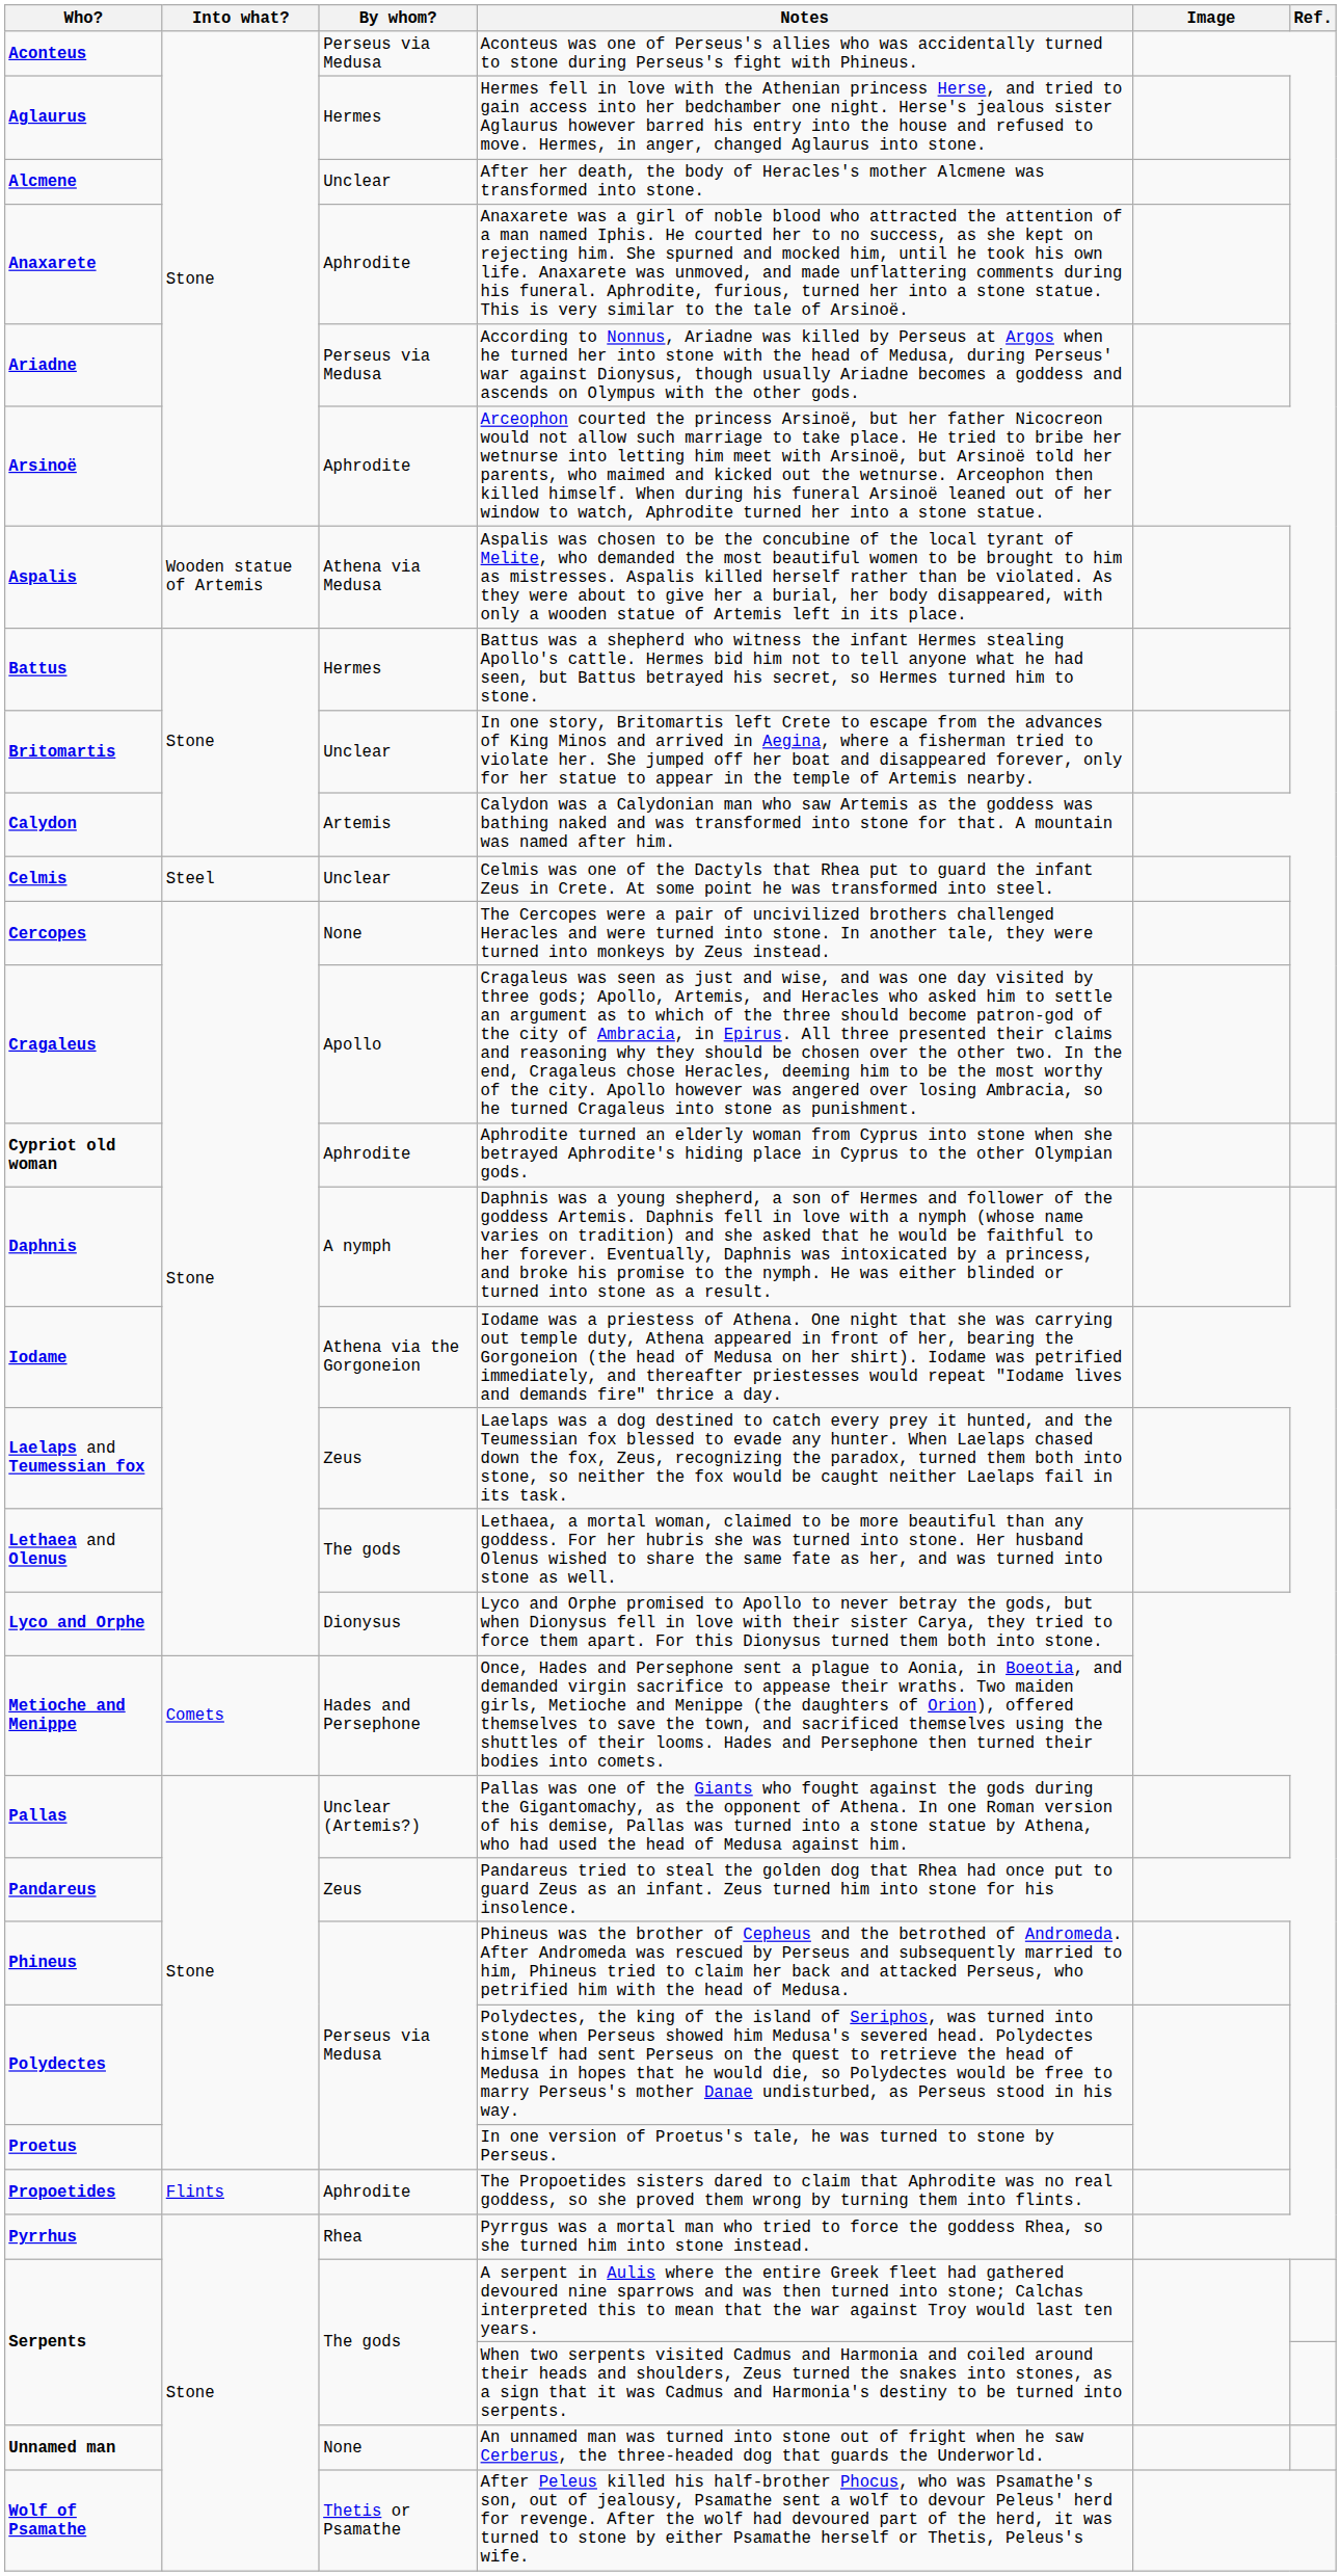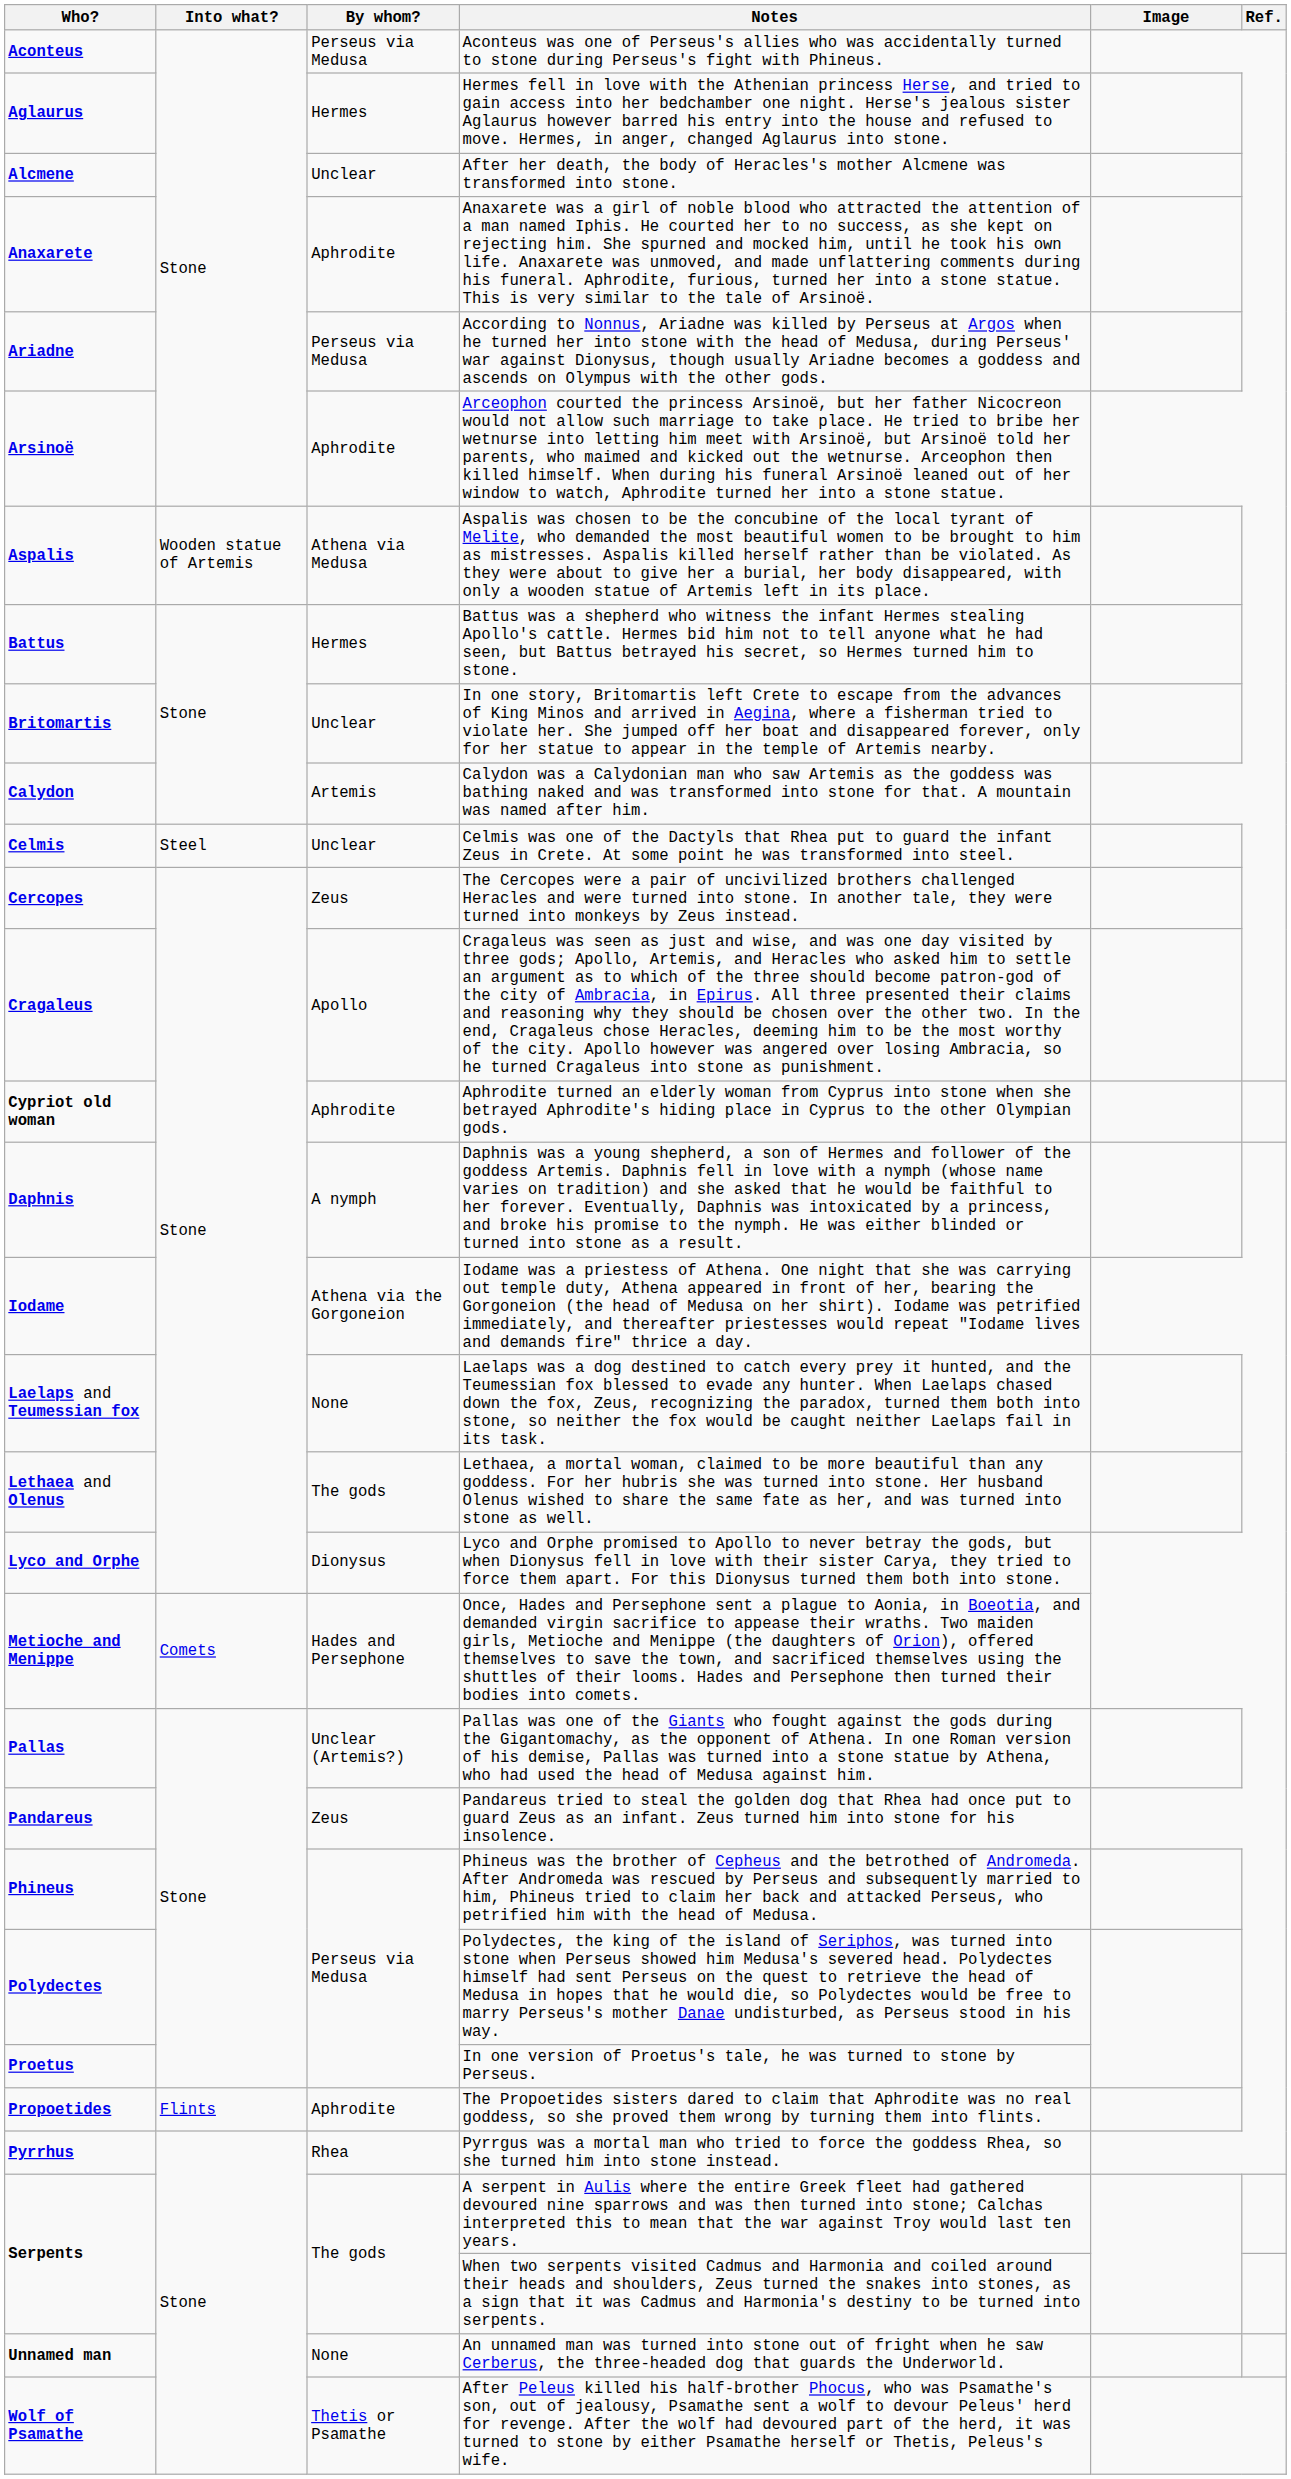row 13 | By whom?: None -> Zeus
row 18 | By whom?: Zeus -> None
